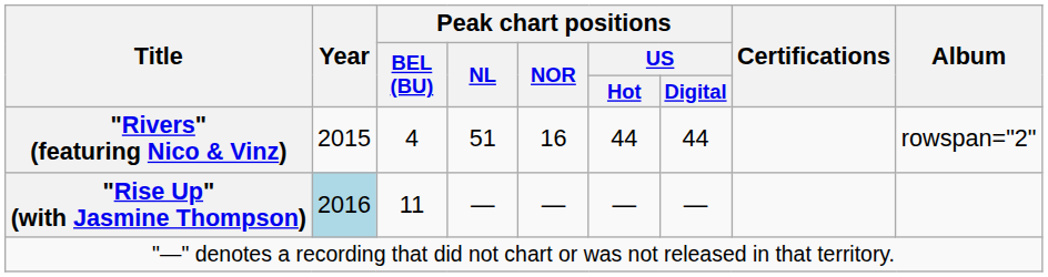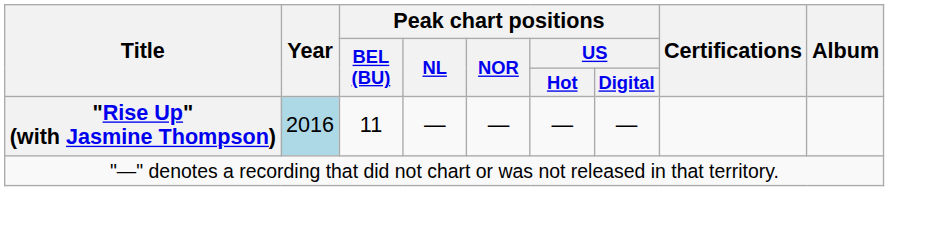- row: "Rivers" (featuring Nico & Vinz) | 2015 | 4 | 51 | 16 | 44 | 44 | rowspan="2"
